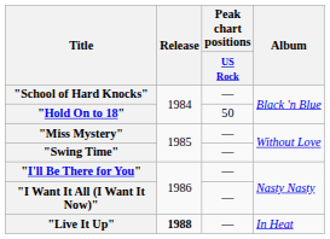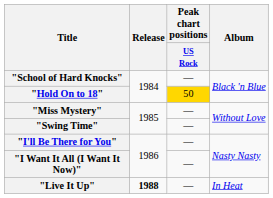"Hold On to 18" | Peak chart positions / US Rock: no background -> gold background
